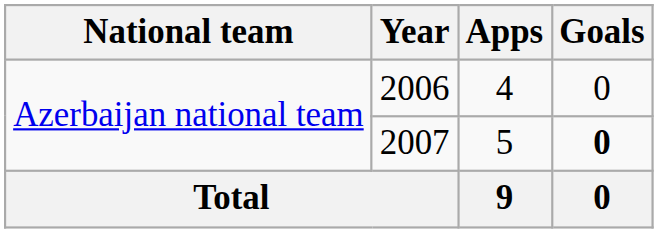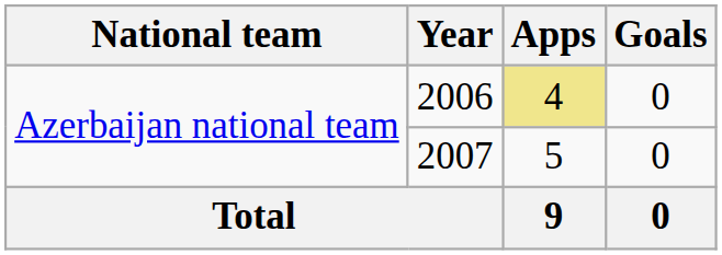2006 | Apps: no background -> khaki background
2007 | Goals: bold -> normal
